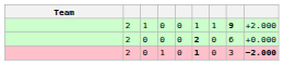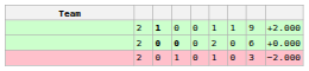row 2 | column 3: normal -> bold
row 2 | column 8: bold -> normal
row 3 | column 3: normal -> bold
row 3 | column 4: normal -> bold
row 3 | column 6: bold -> normal
row 4 | column 6: bold -> normal
row 4 | column 9: bold -> normal
